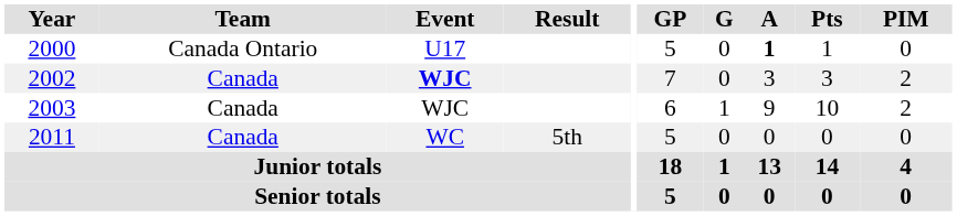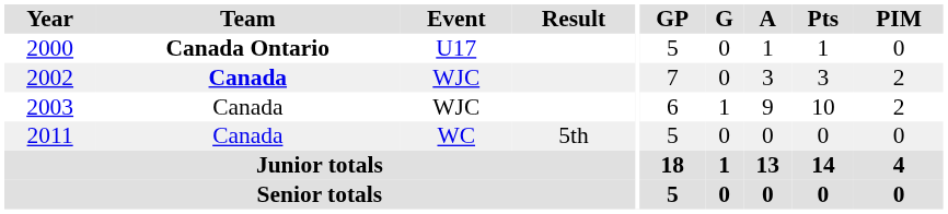2000 | Team: normal -> bold
2000 | A: bold -> normal
2002 | Team: normal -> bold
2002 | Event: bold -> normal
